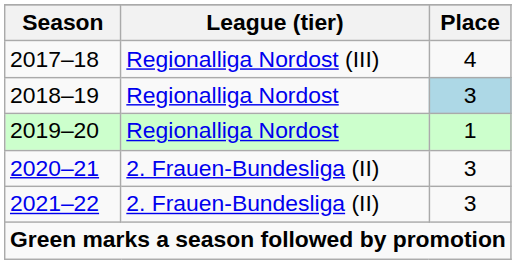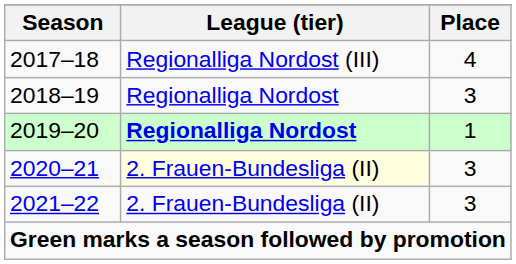2018–19 | Place: lightblue background -> no background
2019–20 | League (tier): normal -> bold
2020–21 | League (tier): no background -> lightyellow background
